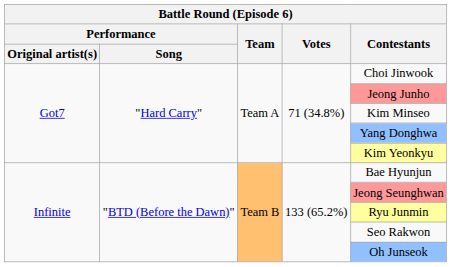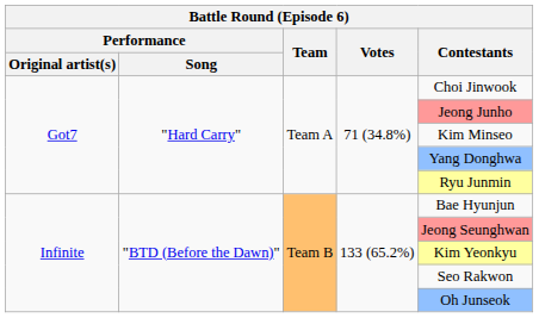row 8 | Contestants: Kim Yeonkyu -> Ryu Junmin
row 11 | Contestants: Ryu Junmin -> Kim Yeonkyu
